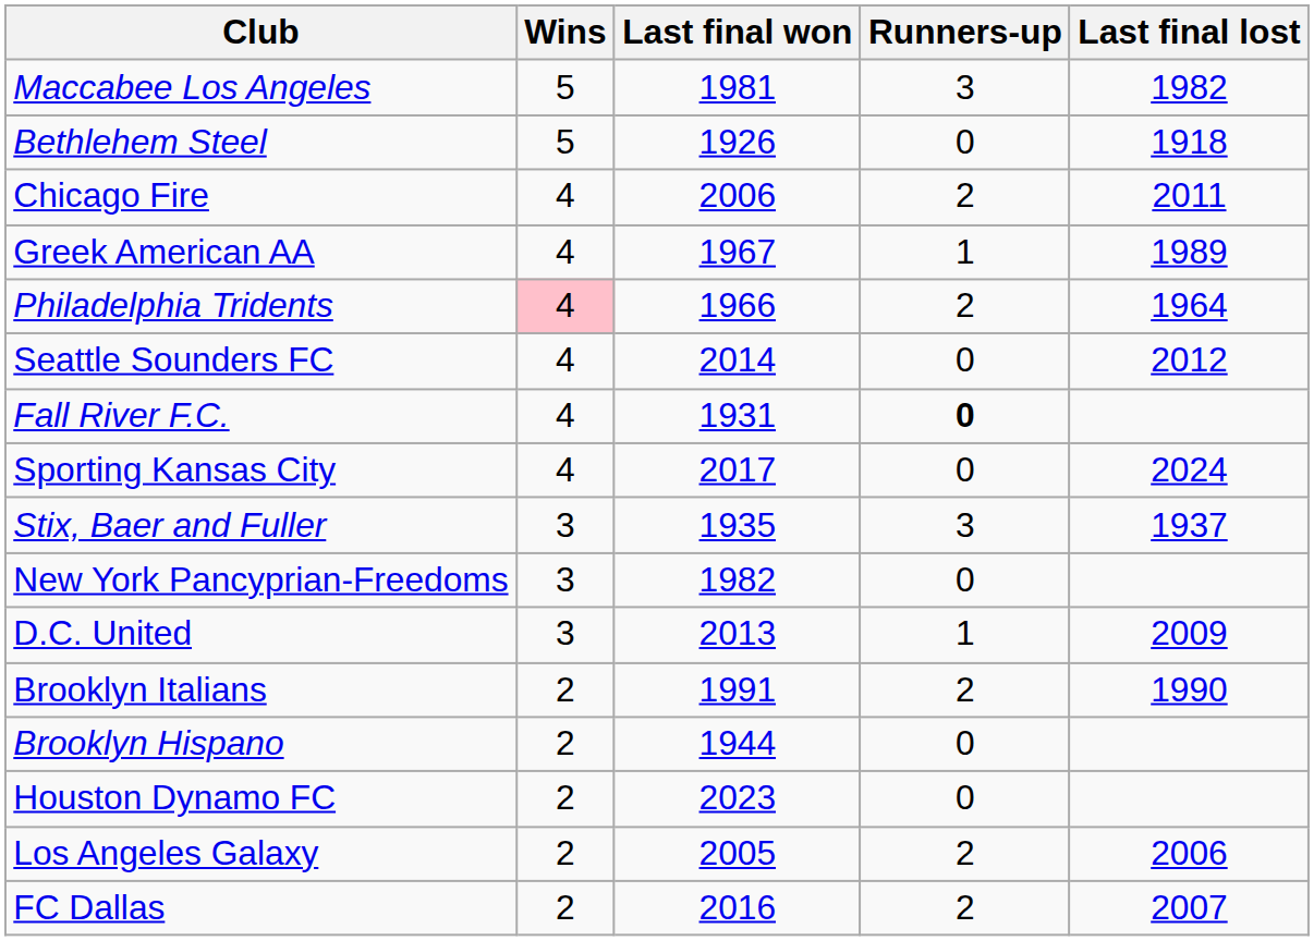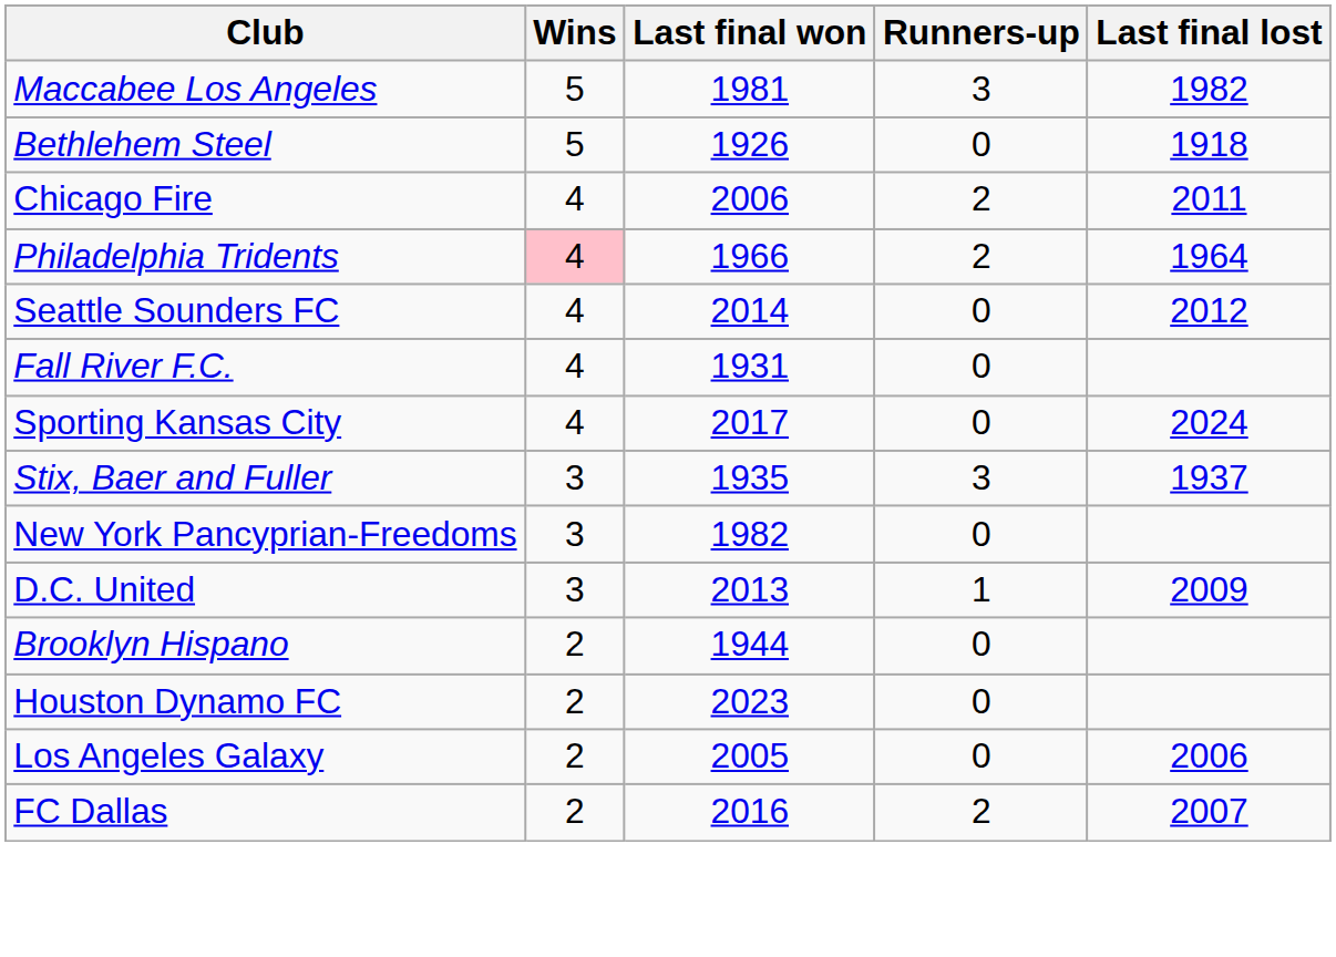- row: Greek American AA | 4 | 1967 | 1 | 1989
Fall River F.C. | Runners-up: bold -> normal
- row: Brooklyn Italians | 2 | 1991 | 2 | 1990
Los Angeles Galaxy | Runners-up: 2 -> 0
